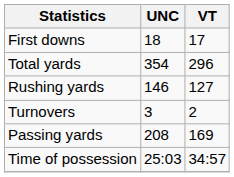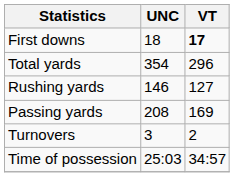First downs | VT: normal -> bold
rows swapped: Passing yards <-> Turnovers
